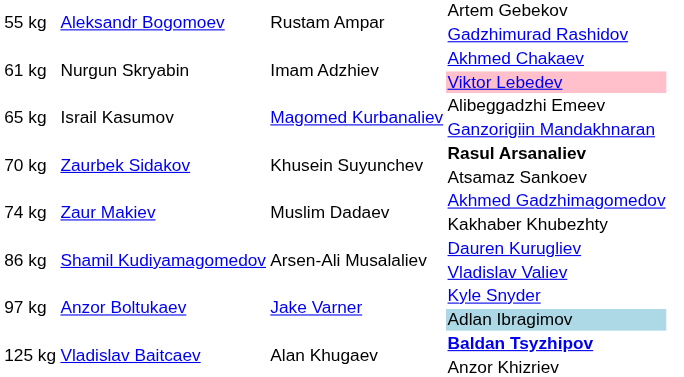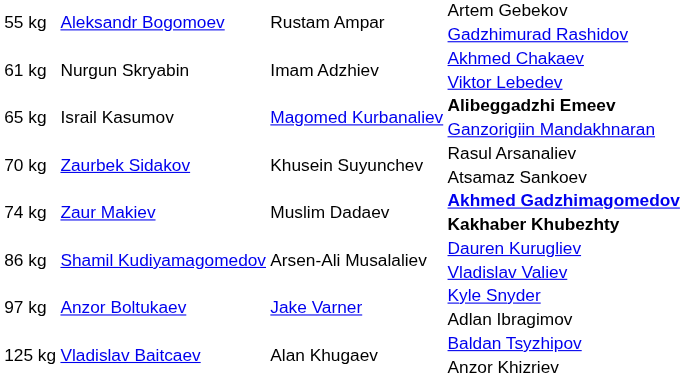Viktor Lebedev | column 4: pink background -> no background
Alibeggadzhi Emeev | column 4: normal -> bold
Rasul Arsanaliev | column 4: bold -> normal
Akhmed Gadzhimagomedov | column 4: normal -> bold
Kakhaber Khubezhty | column 4: normal -> bold
Adlan Ibragimov | column 4: lightblue background -> no background
Baldan Tsyzhipov | column 4: bold -> normal
